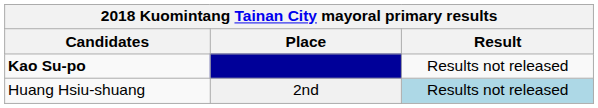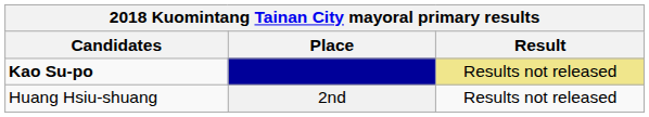Kao Su-po | Result: no background -> khaki background
Huang Hsiu-shuang | Result: lightblue background -> no background
